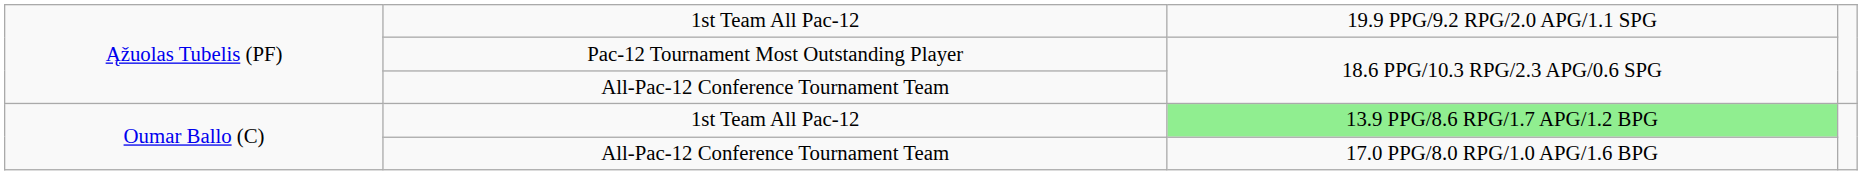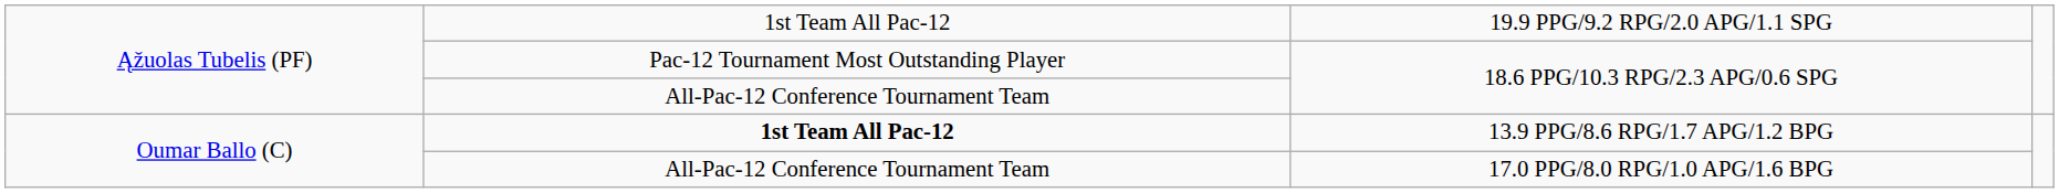1st Team All Pac-12 / 13.9 PPG/8.6 RPG/1.7 APG/1.2 BPG | column 2: normal -> bold
1st Team All Pac-12 / 13.9 PPG/8.6 RPG/1.7 APG/1.2 BPG | column 3: lightgreen background -> no background
